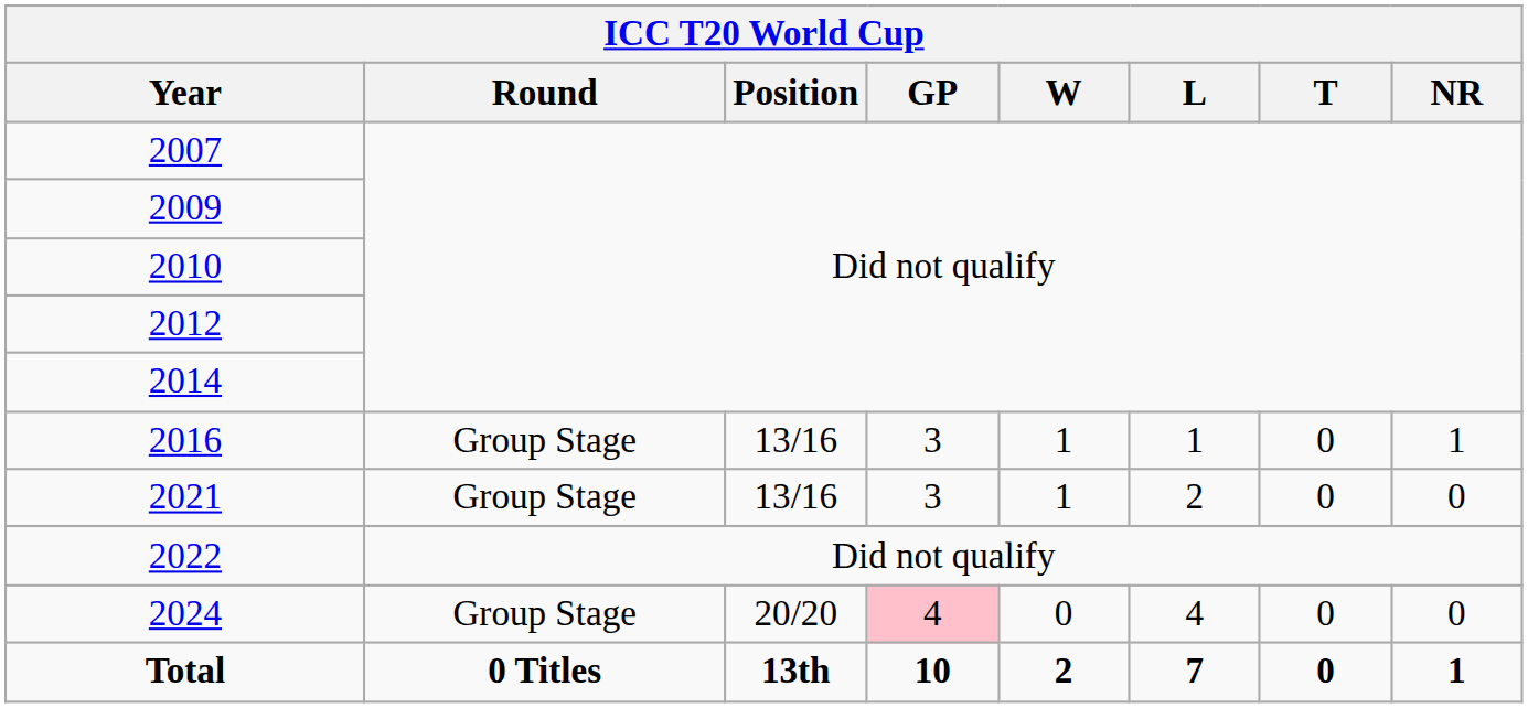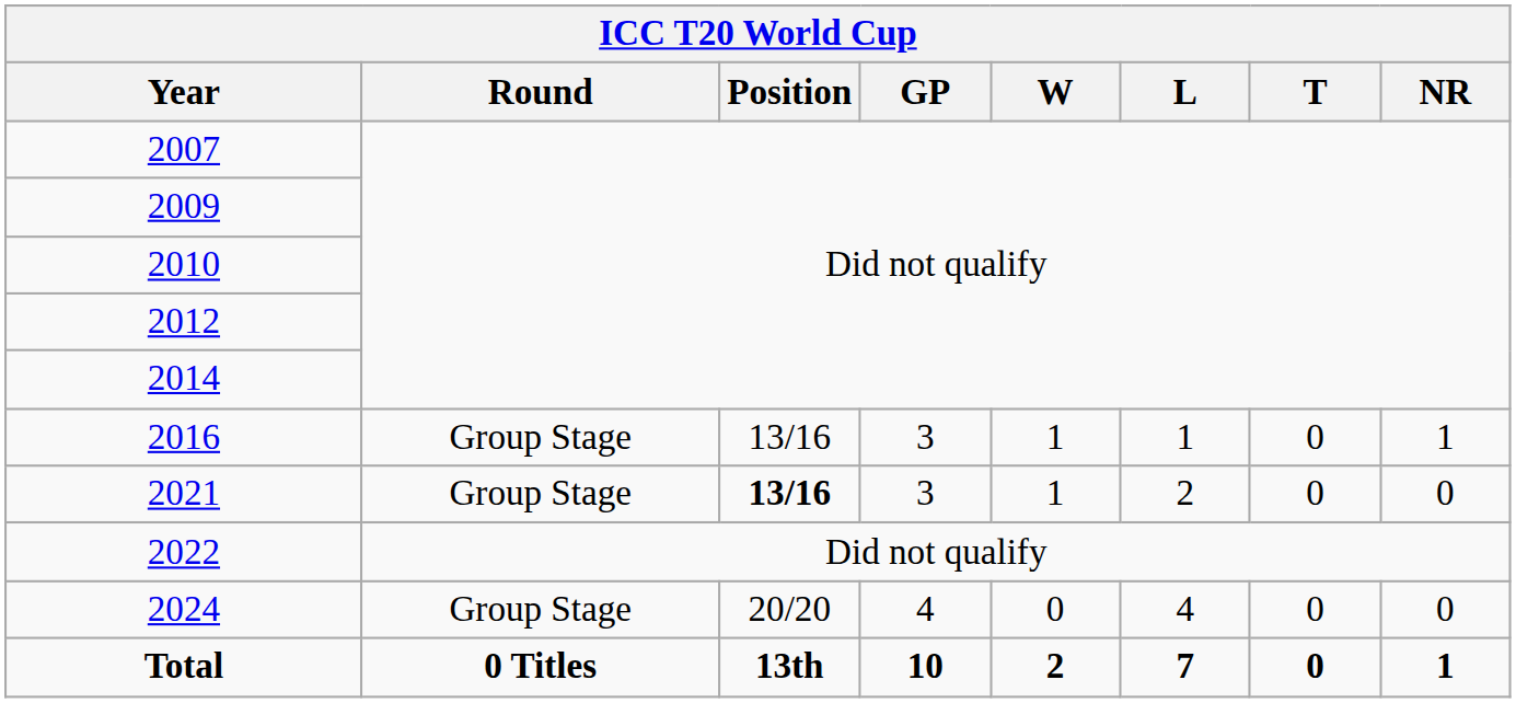2021 | Position: normal -> bold
2024 | GP: pink background -> no background
